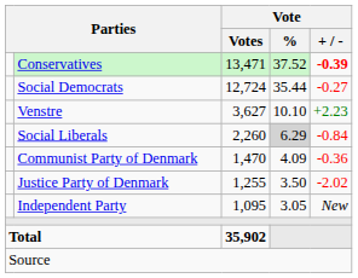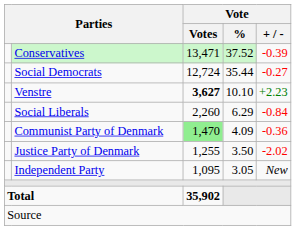Conservatives | Vote / + / -: bold -> normal
Venstre | Vote / Votes: normal -> bold
Social Liberals | Vote / %: lightgrey background -> no background
Communist Party of Denmark | Vote / Votes: no background -> lightgreen background
